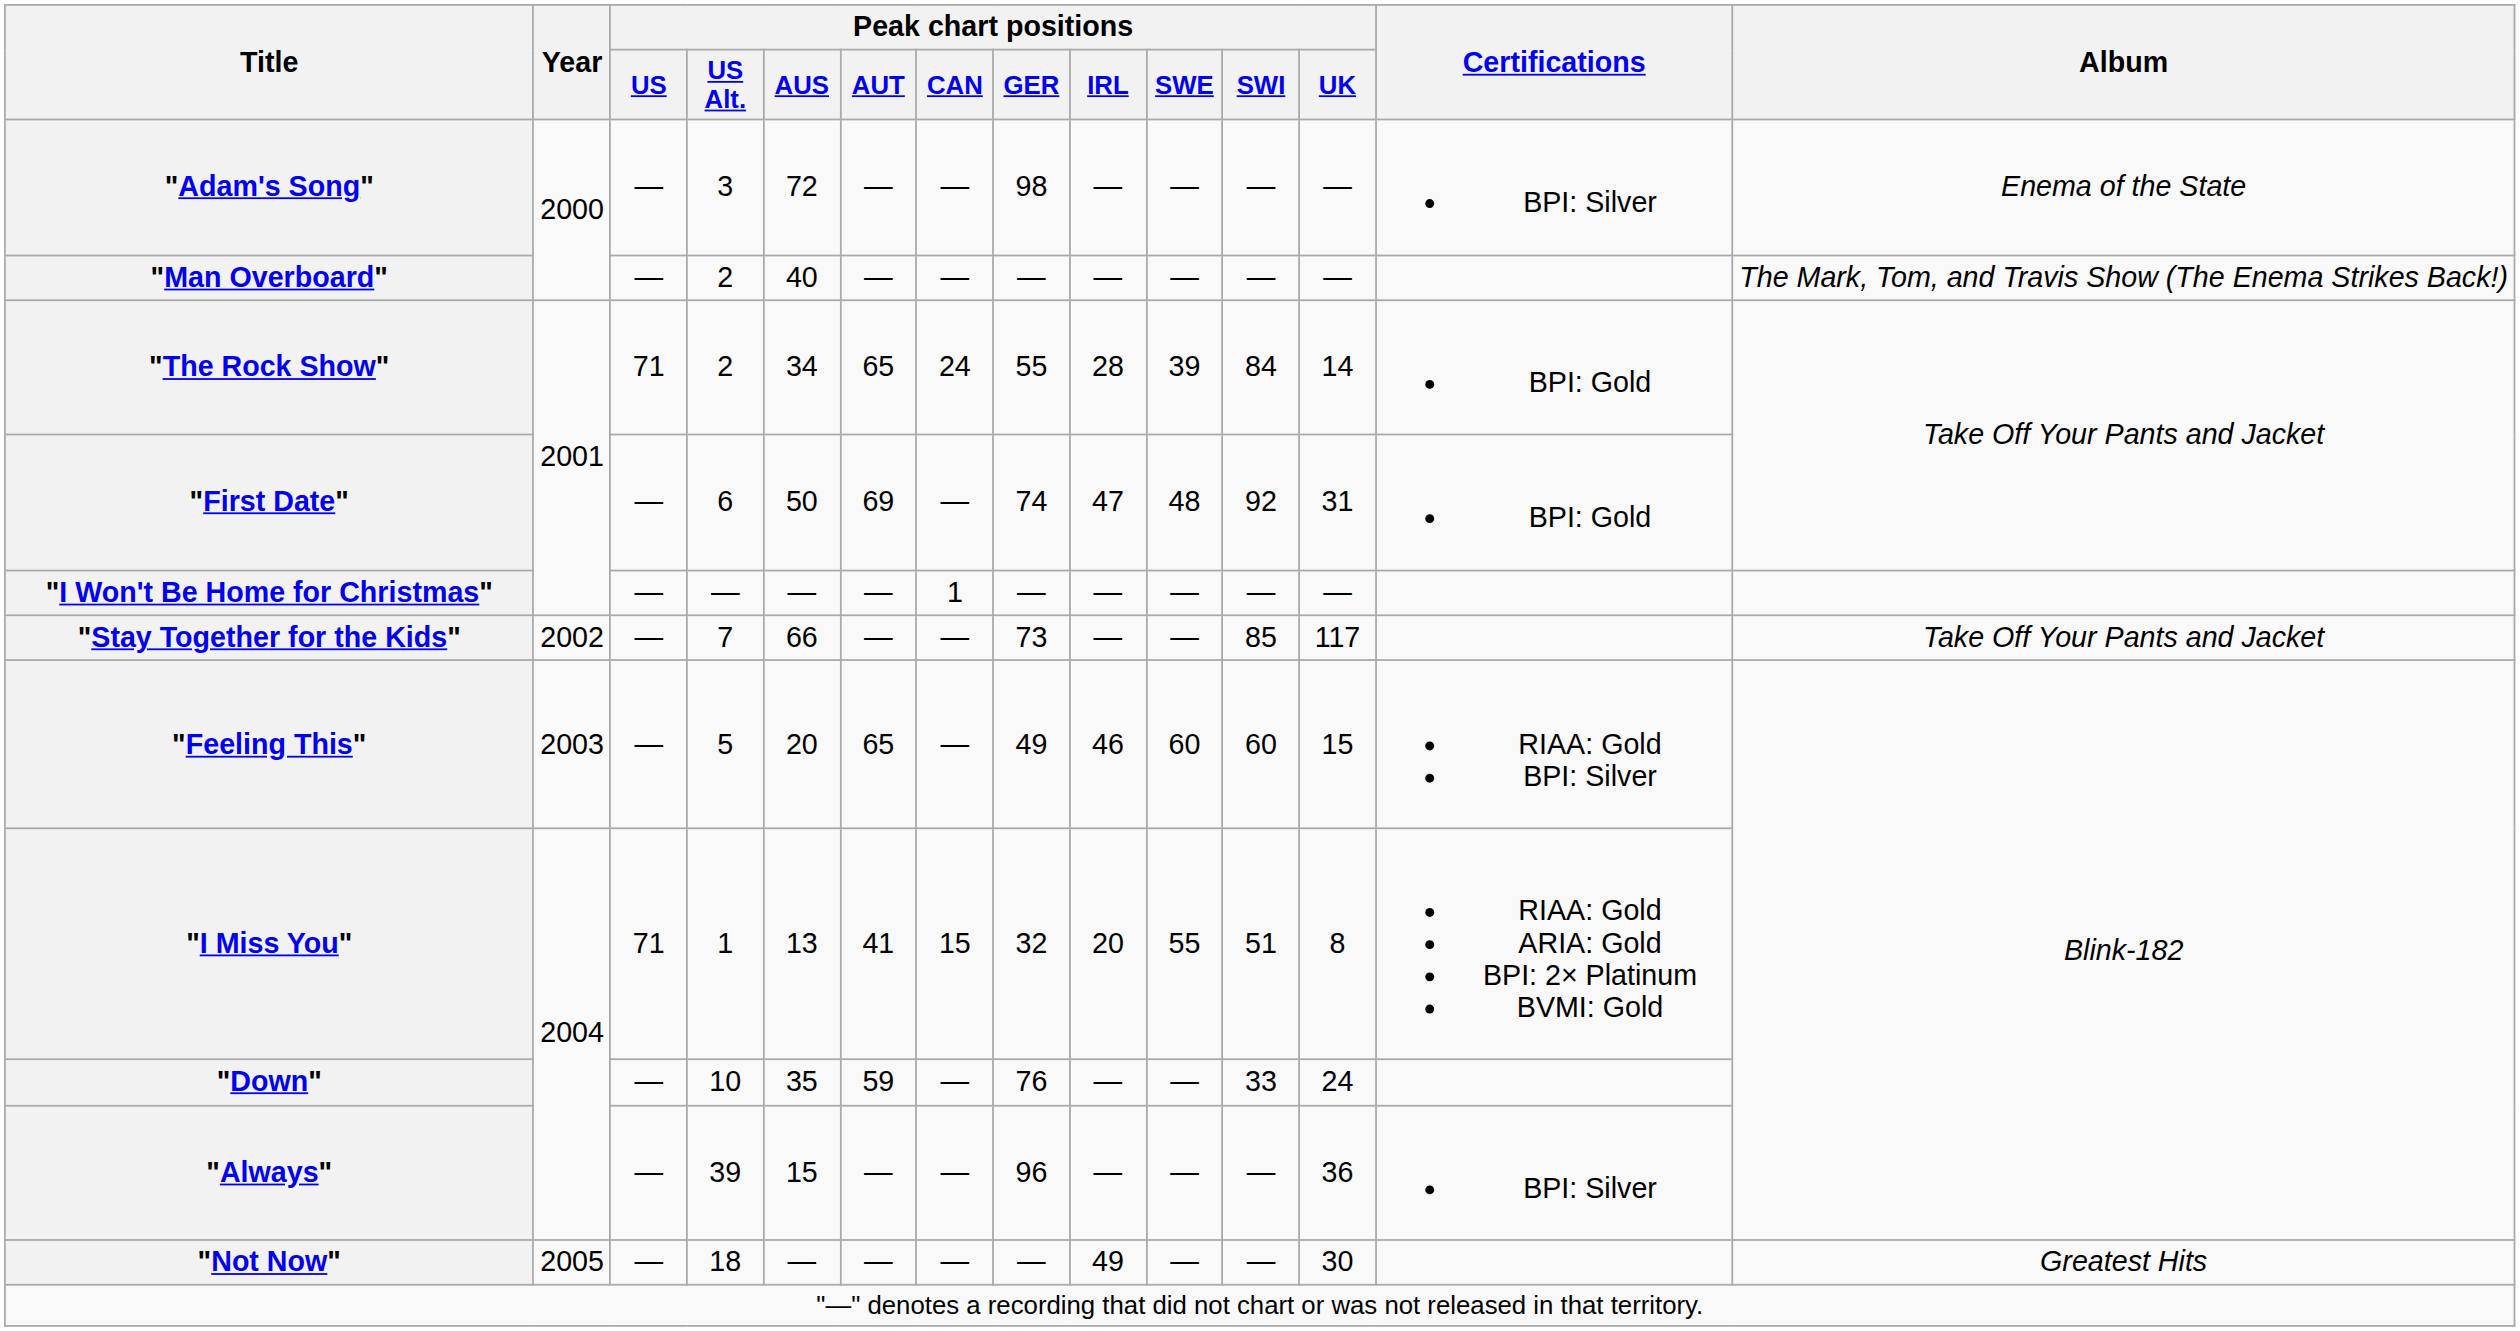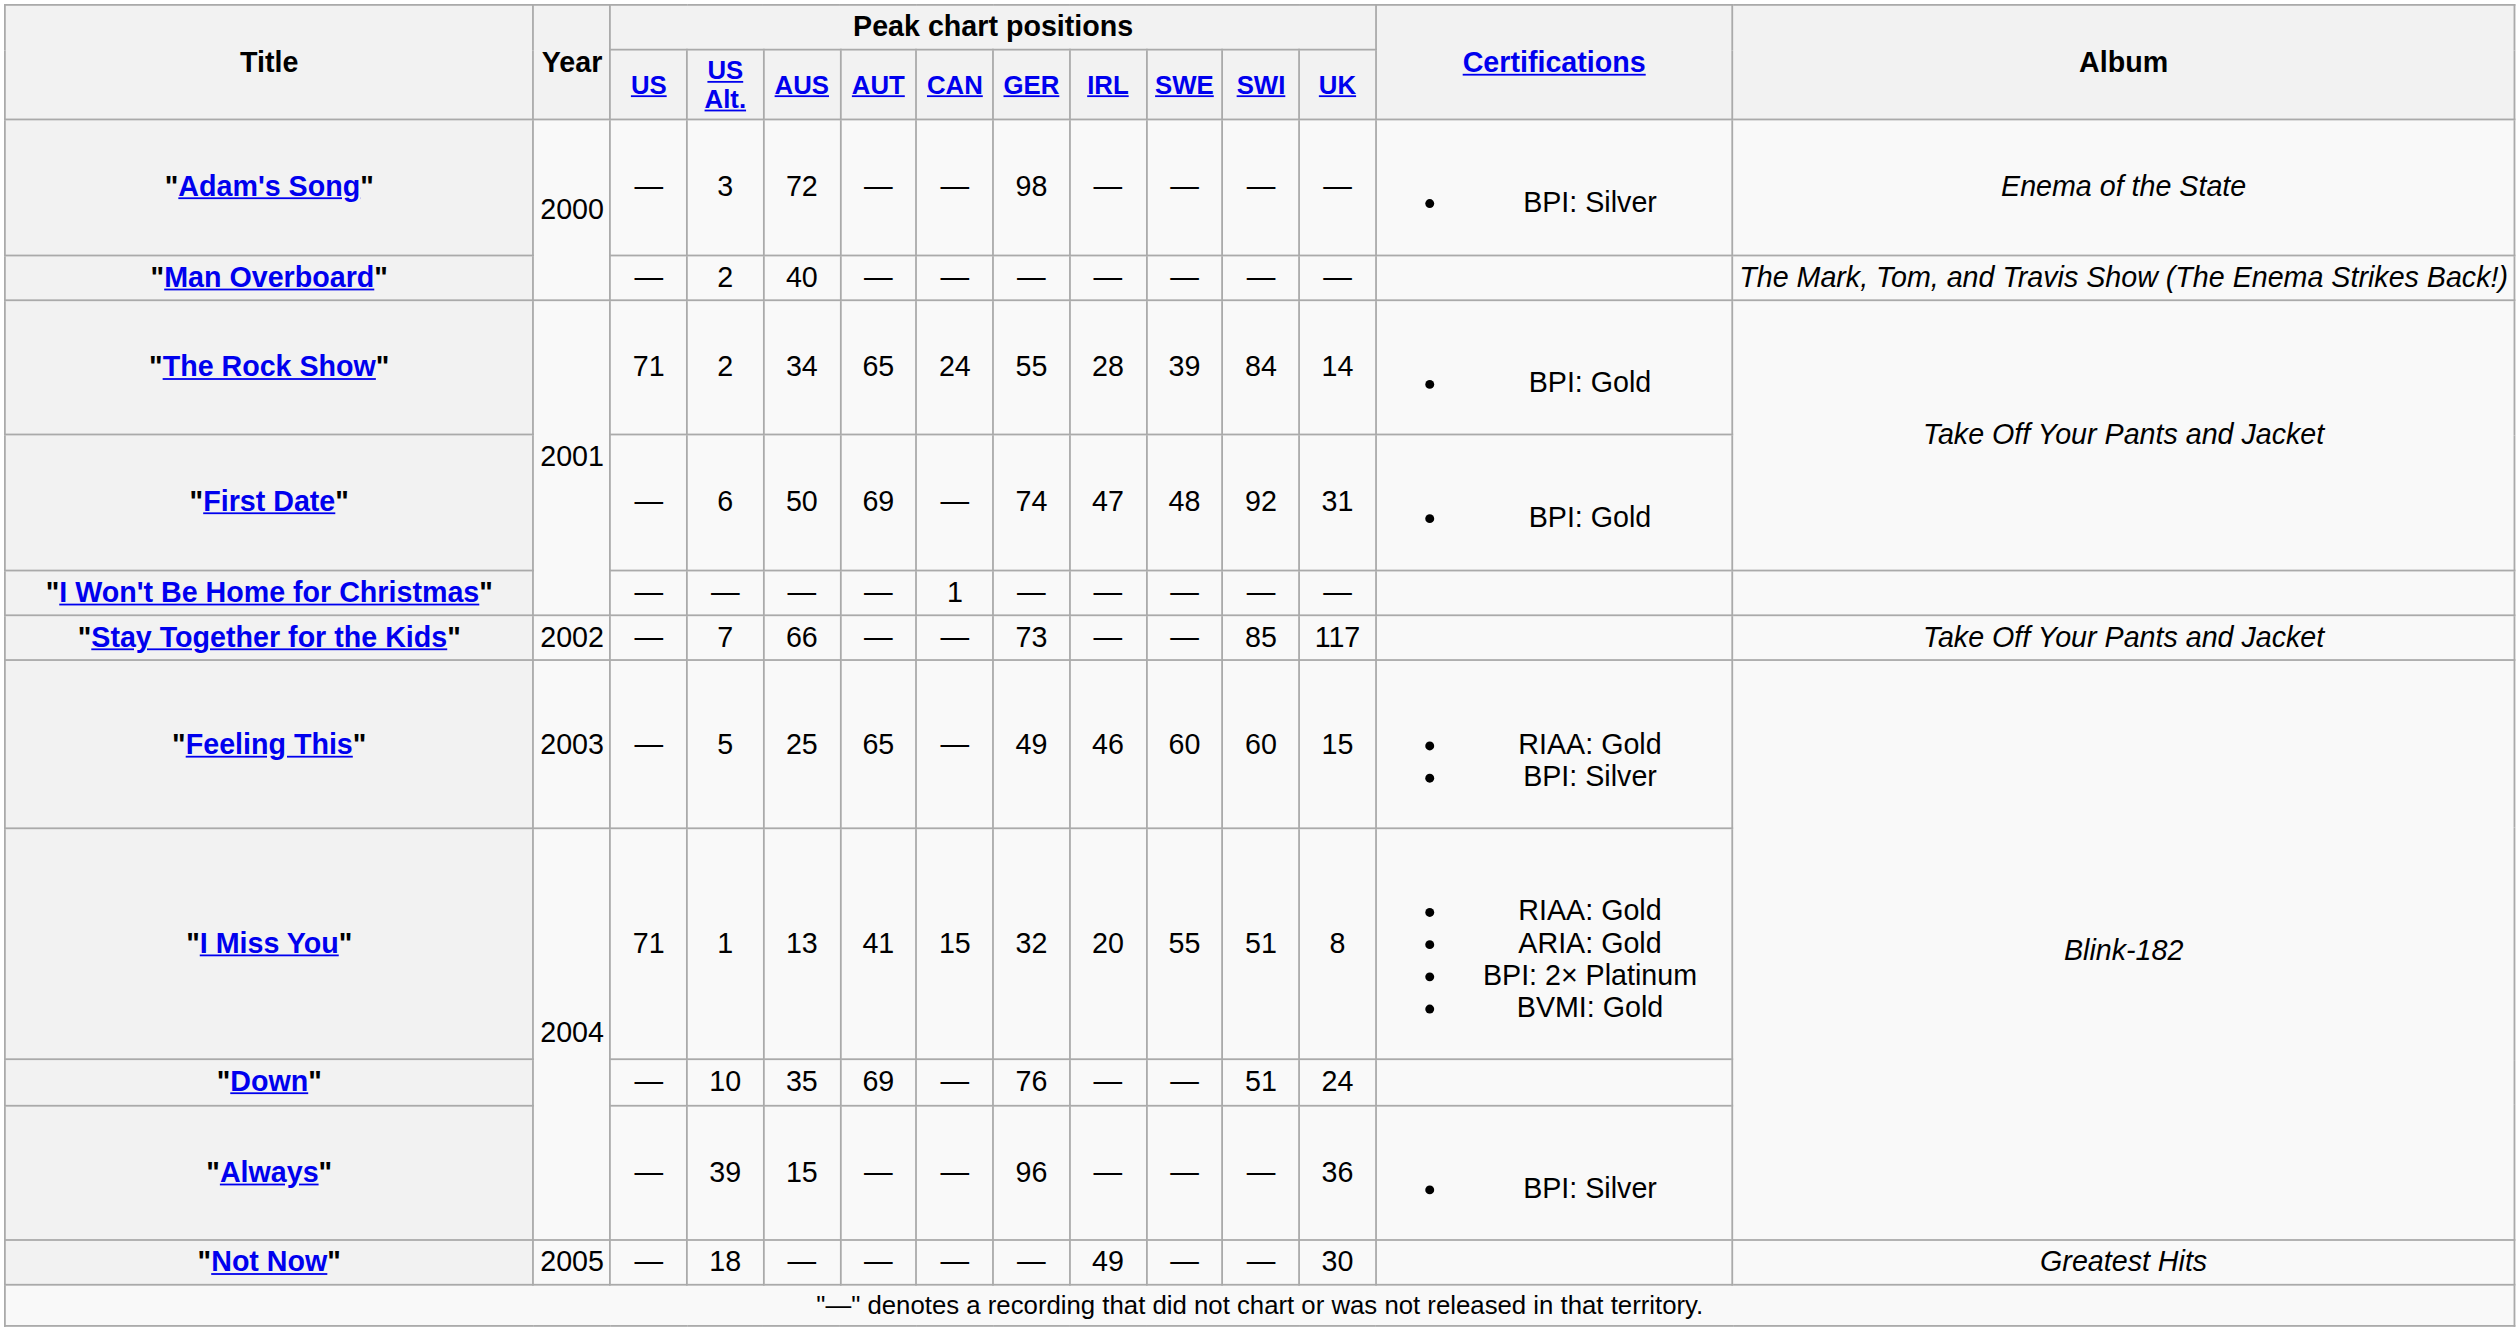"Feeling This" | Peak chart positions / AUS: 20 -> 25
"Down" | Peak chart positions / AUT: 59 -> 69
"Down" | Peak chart positions / SWI: 33 -> 51
